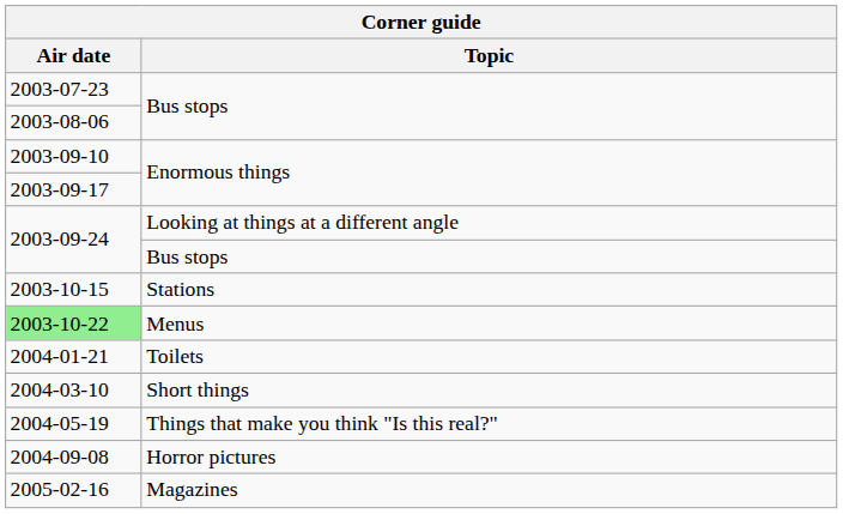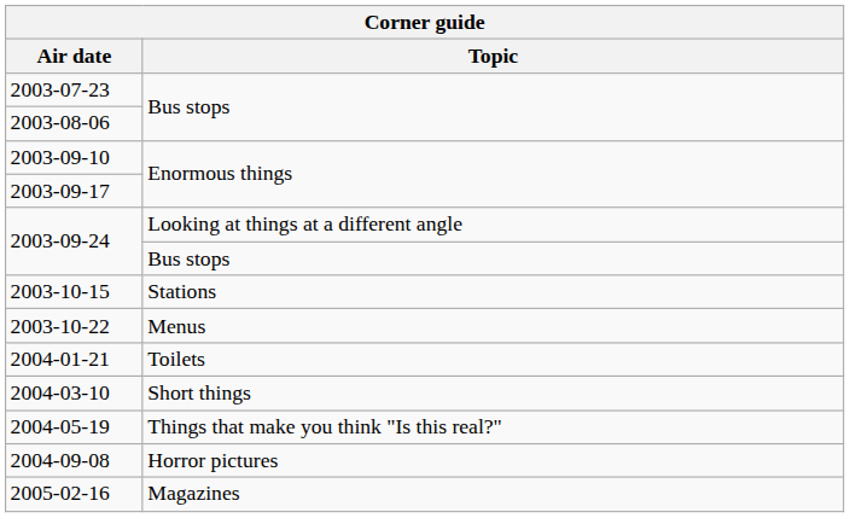2003-10-22 | Air date: lightgreen background -> no background
